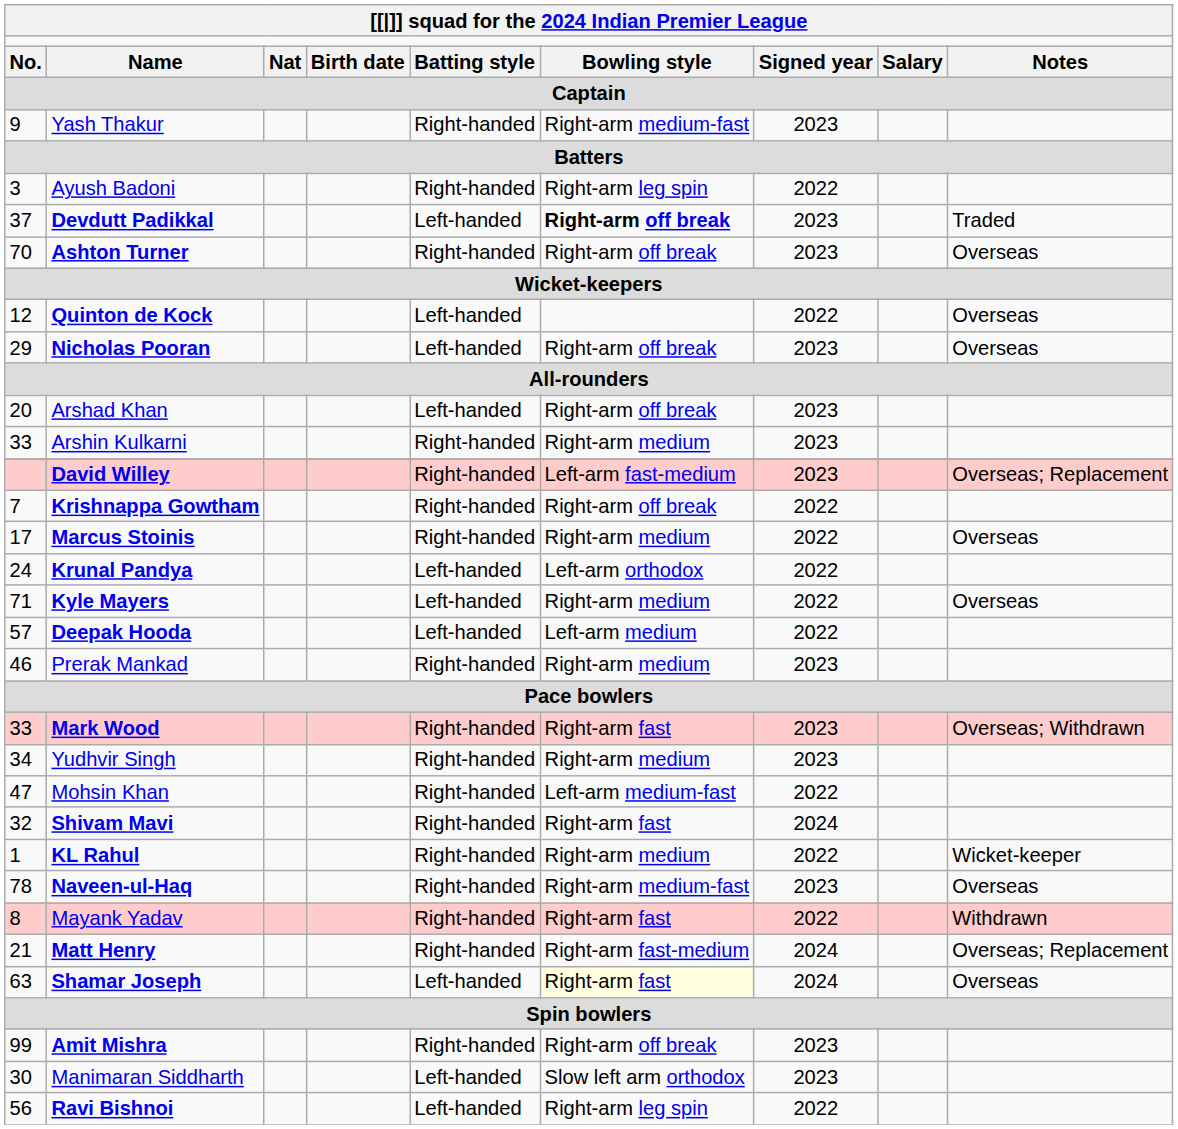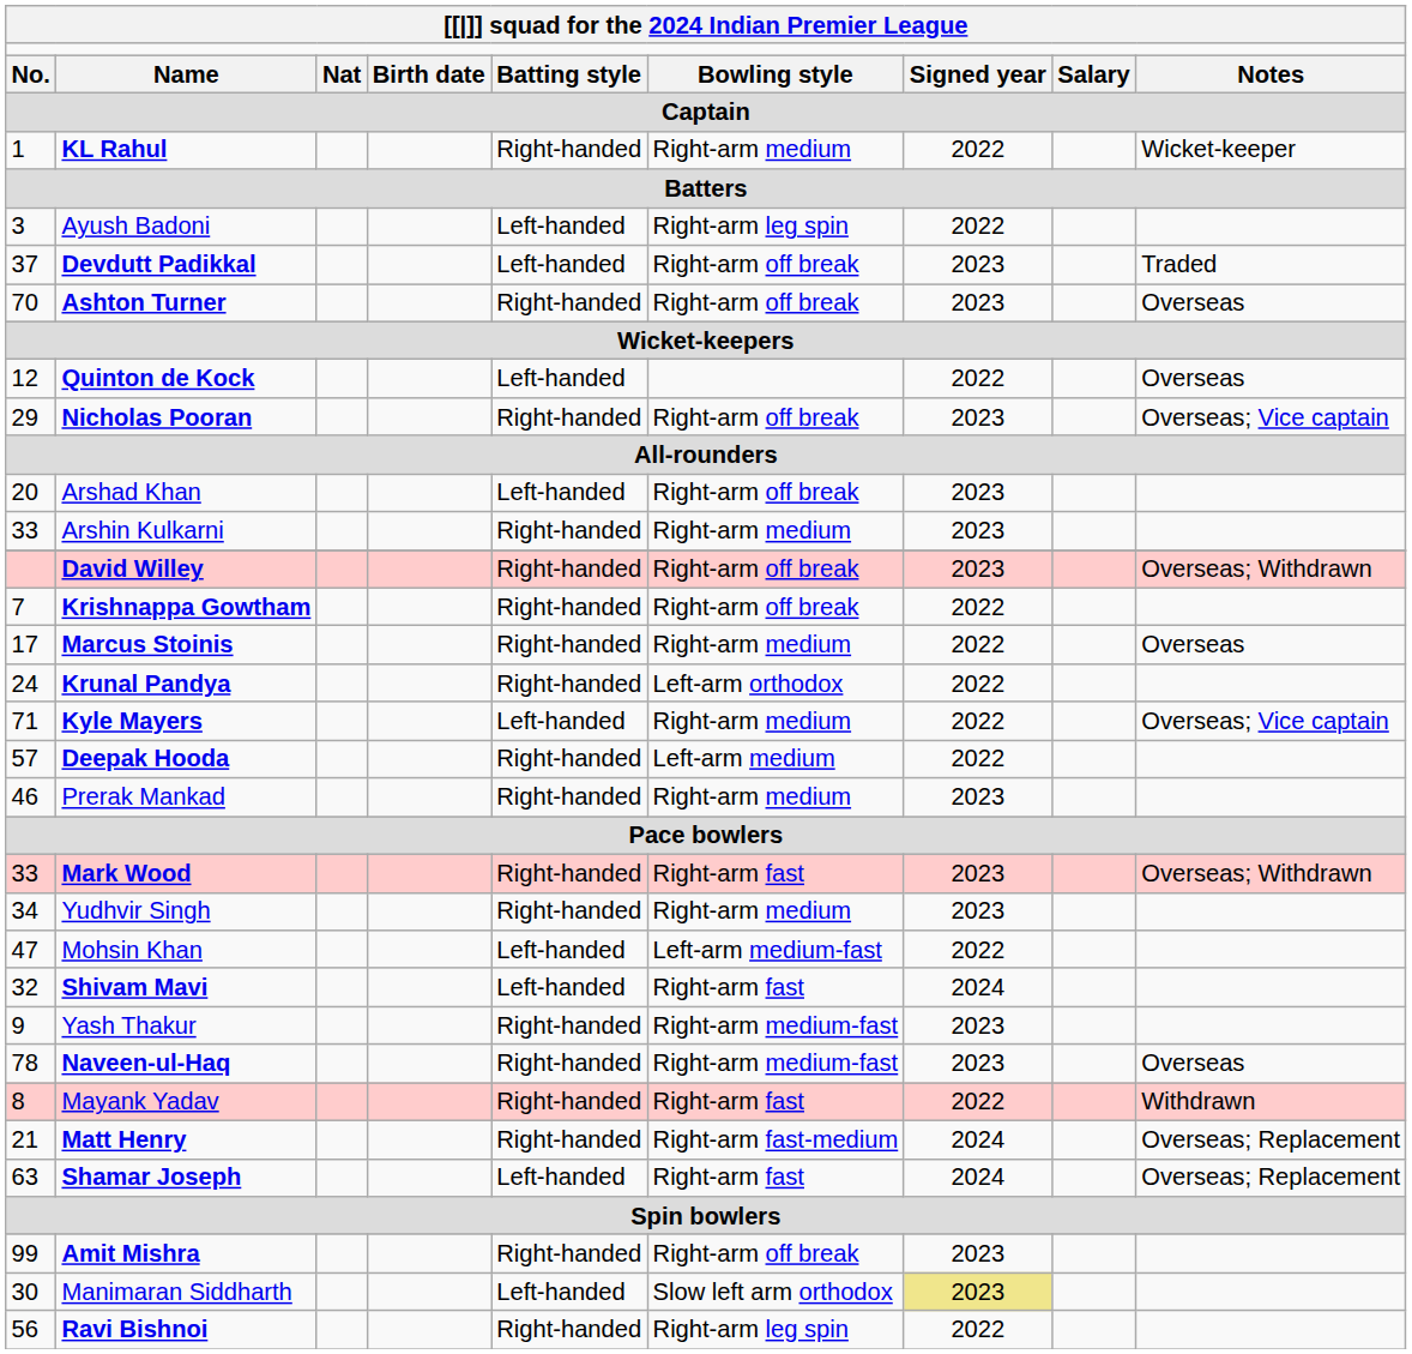rows swapped: KL Rahul <-> Yash Thakur
Ayush Badoni | column 5: Right-handed -> Left-handed
Devdutt Padikkal | column 6: bold -> normal
Nicholas Pooran | column 5: Left-handed -> Right-handed
Nicholas Pooran | column 9: Overseas -> Overseas; Vice captain
David Willey | column 6: Left-arm fast-medium -> Right-arm off break
David Willey | column 9: Overseas; Replacement -> Overseas; Withdrawn
Krunal Pandya | column 5: Left-handed -> Right-handed
Kyle Mayers | column 9: Overseas -> Overseas; Vice captain
Deepak Hooda | column 5: Left-handed -> Right-handed
Mohsin Khan | column 5: Right-handed -> Left-handed
Shivam Mavi | column 5: Right-handed -> Left-handed
Shamar Joseph | column 6: lightyellow background -> no background
Shamar Joseph | column 9: Overseas -> Overseas; Replacement
Manimaran Siddharth | column 7: no background -> khaki background
Ravi Bishnoi | column 5: Left-handed -> Right-handed
